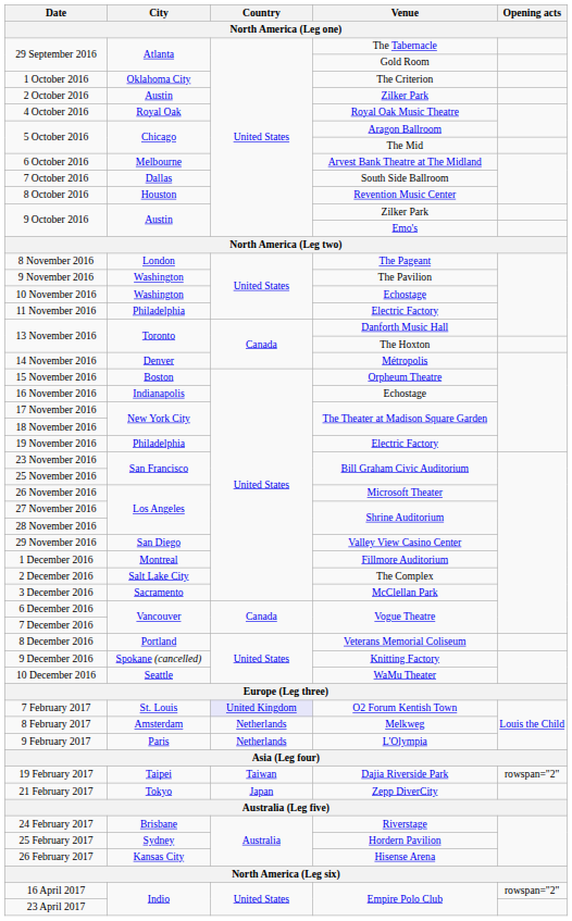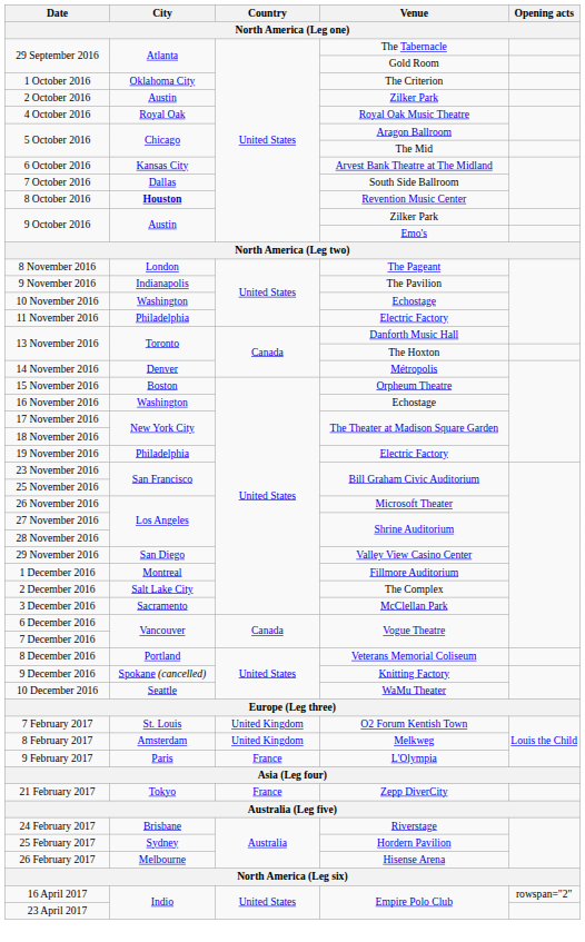6 October 2016 | City: Melbourne -> Kansas City
8 October 2016 | City: normal -> bold
9 November 2016 | City: Washington -> Indianapolis
16 November 2016 | City: Indianapolis -> Washington
7 February 2017 | Country: lavender background -> no background
8 February 2017 | Country: Netherlands -> United Kingdom
9 February 2017 | Country: Netherlands -> France
- row: 19 February 2017 | Taipei | Taiwan | Dajia Riverside Park | rowspan="2"
21 February 2017 | Country: Japan -> France
26 February 2017 | City: Kansas City -> Melbourne
